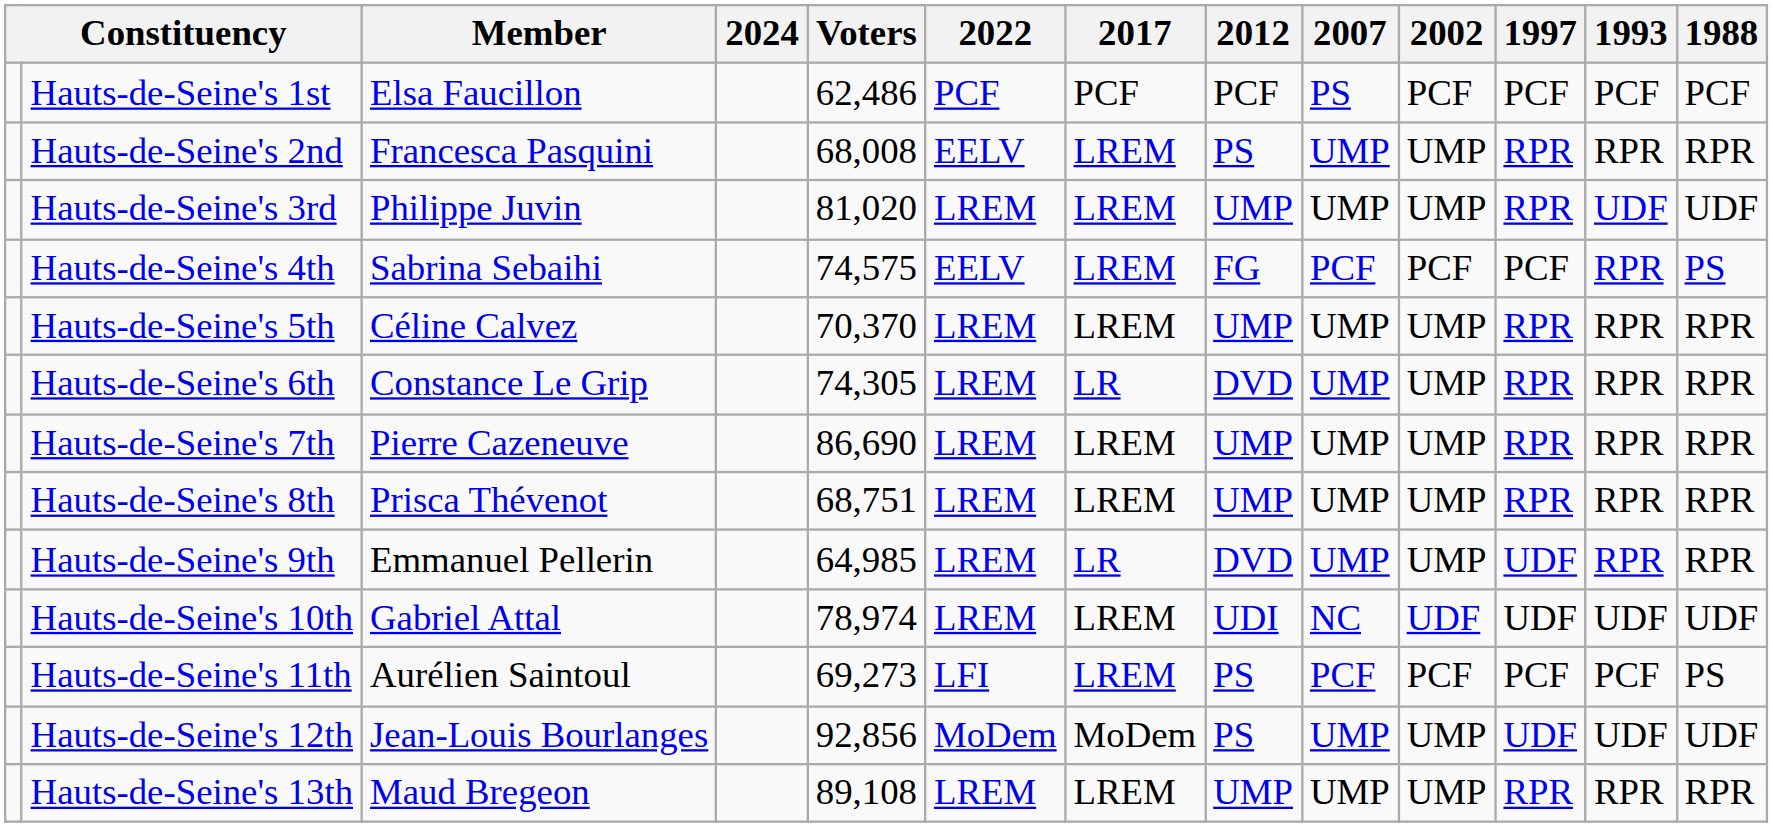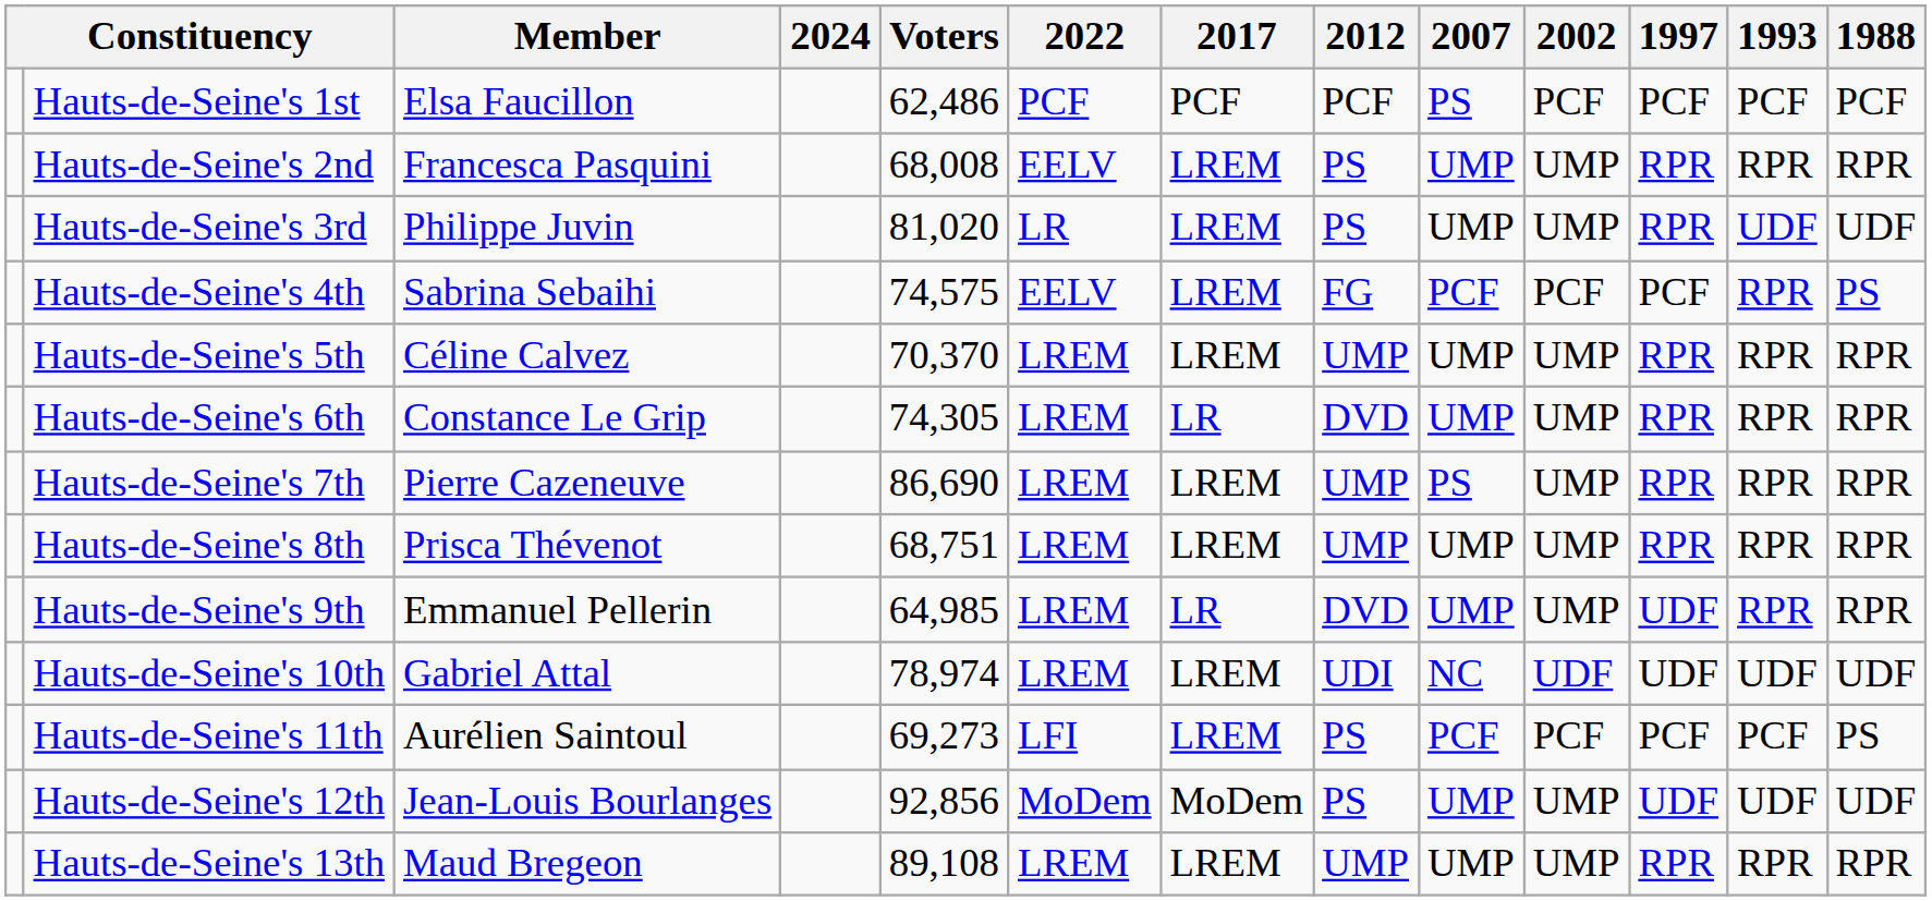Hauts-de-Seine's 3rd | 2022: LREM -> LR
Hauts-de-Seine's 3rd | 2012: UMP -> PS
Hauts-de-Seine's 7th | 2007: UMP -> PS
